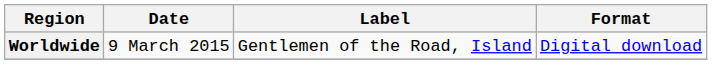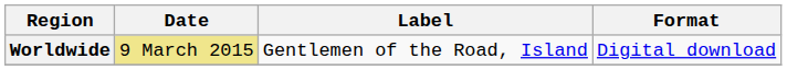Worldwide | Date: no background -> khaki background
